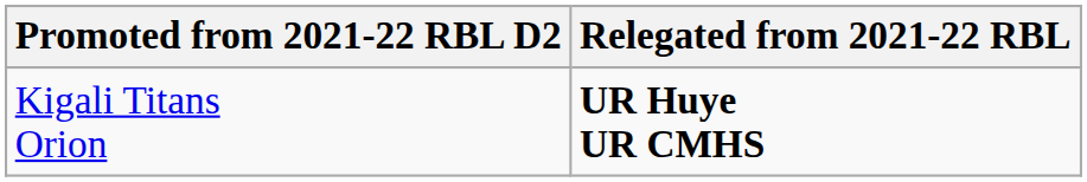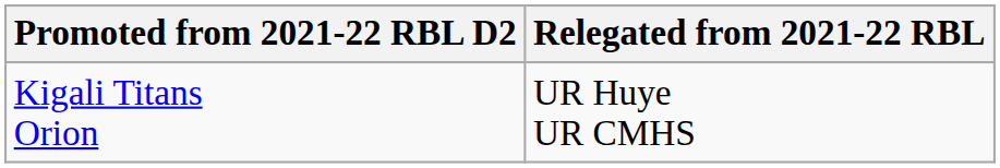Kigali Titans Orion | Relegated from 2021-22 RBL: bold -> normal
